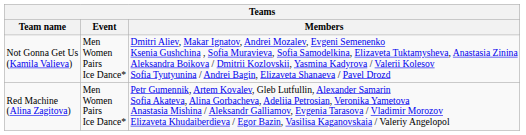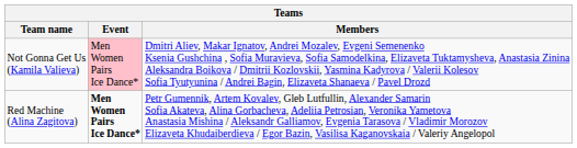Not Gonna Get Us (Kamila Valieva) | Event: no background -> pink background
Red Machine (Alina Zagitova) | Event: normal -> bold
